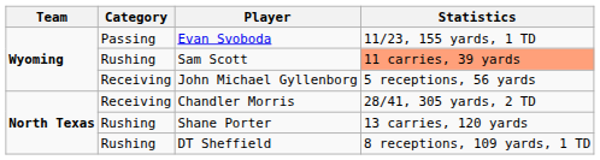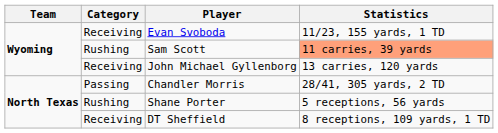Evan Svoboda | Category: Passing -> Receiving
John Michael Gyllenborg | Statistics: 5 receptions, 56 yards -> 13 carries, 120 yards
Chandler Morris | Category: Receiving -> Passing
Shane Porter | Statistics: 13 carries, 120 yards -> 5 receptions, 56 yards
DT Sheffield | Category: Rushing -> Receiving
